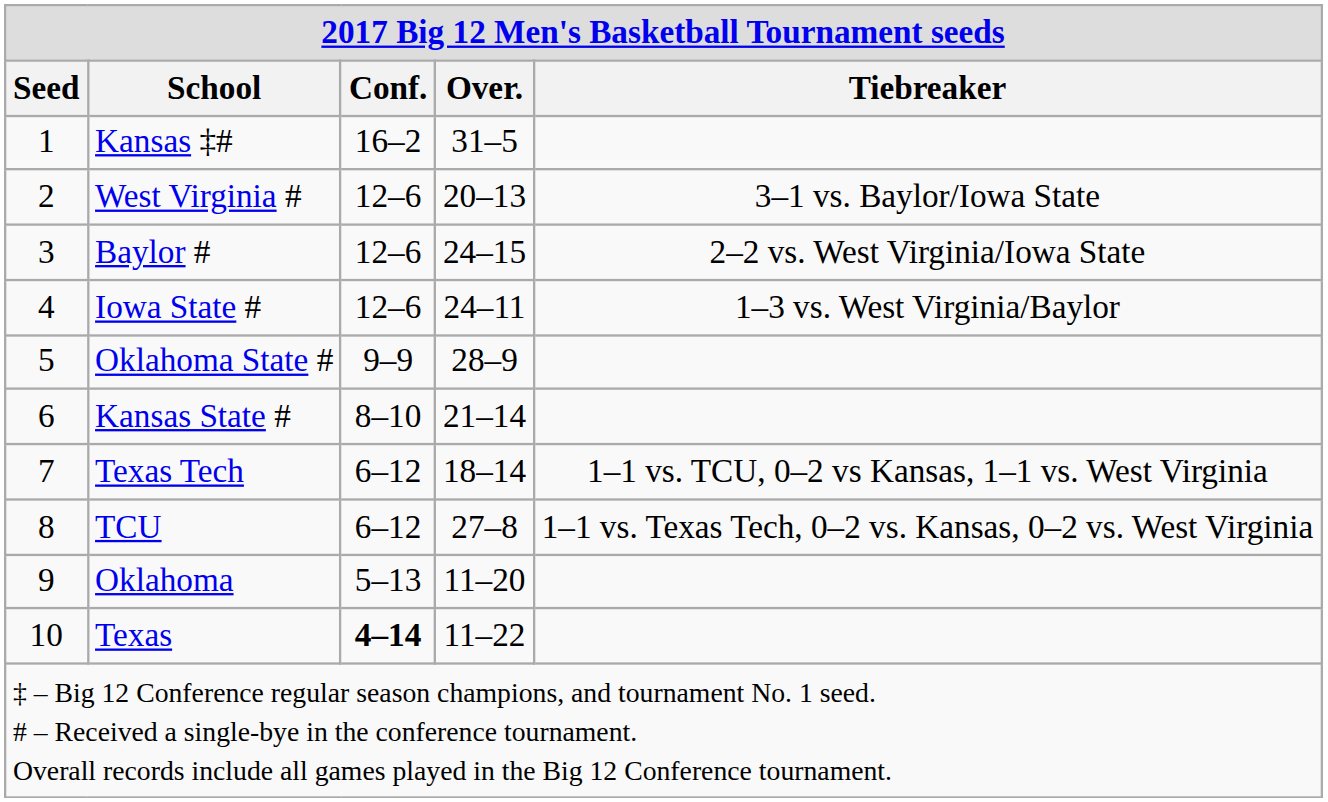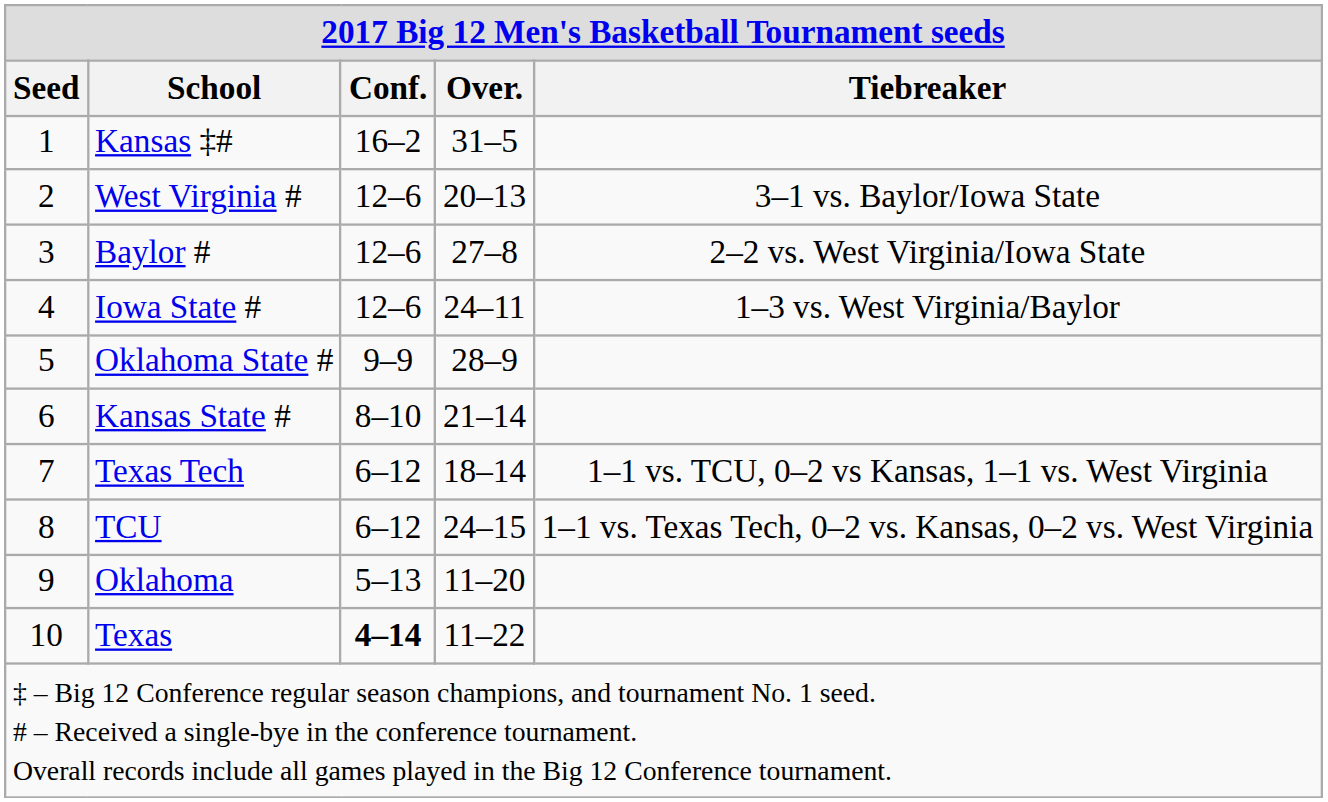Baylor # | Over.: 24–15 -> 27–8
TCU | Over.: 27–8 -> 24–15
